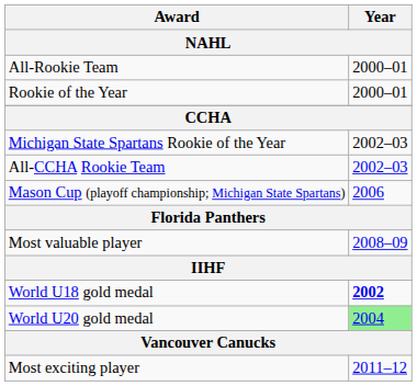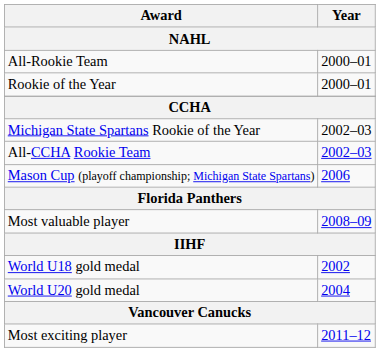World U18 gold medal | Year: bold -> normal
World U20 gold medal | Year: lightgreen background -> no background
